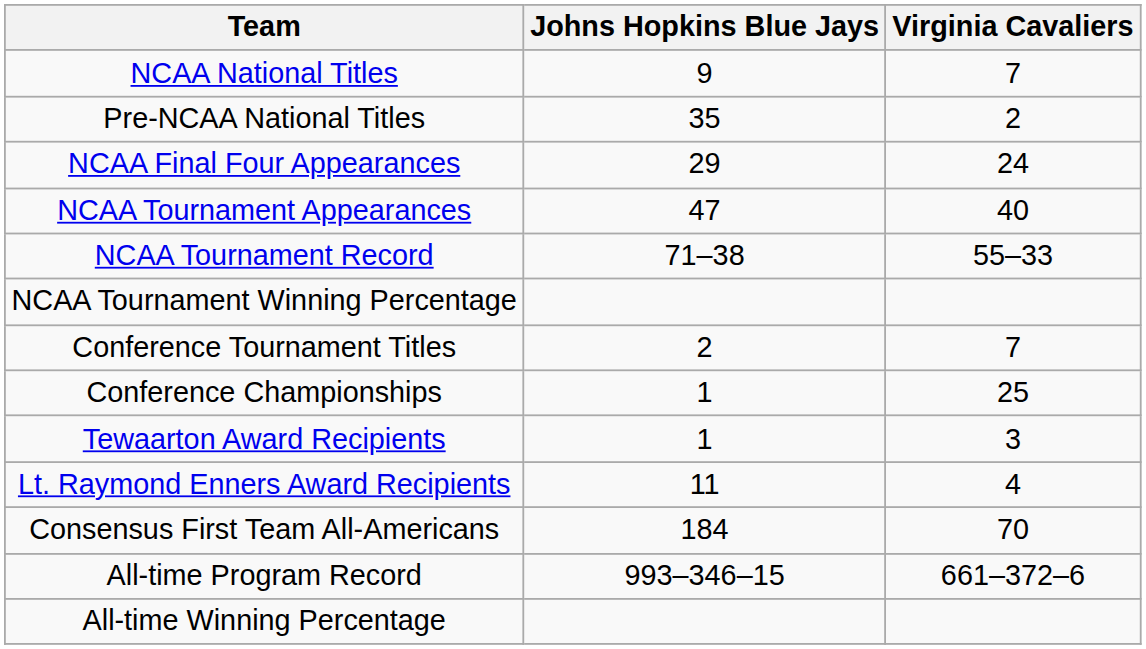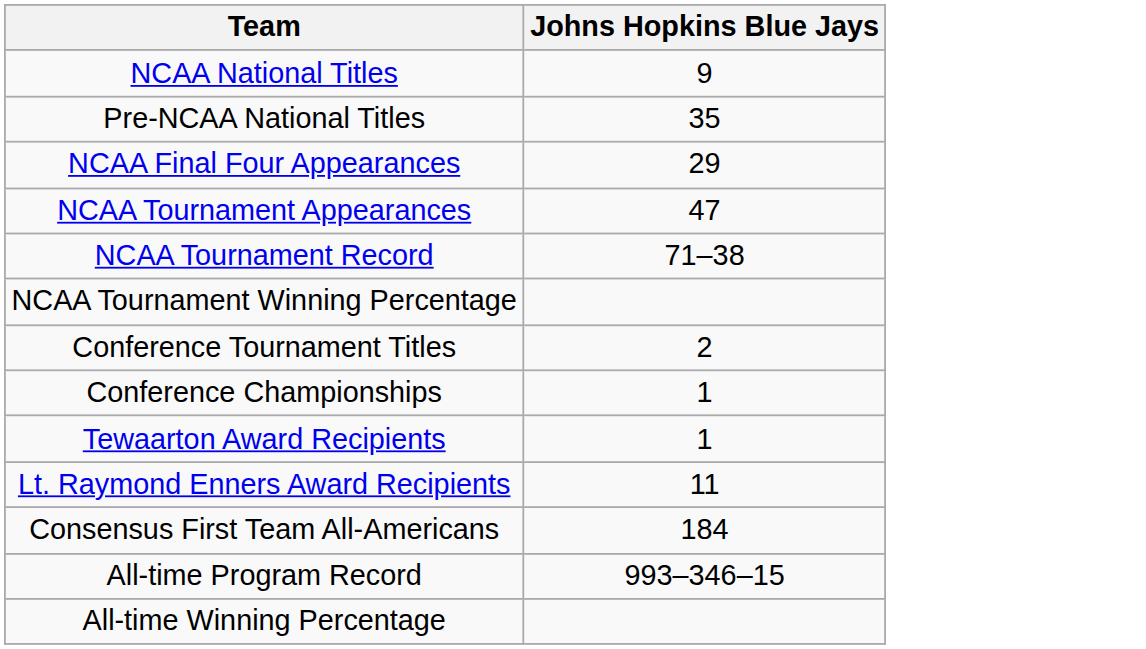- column: Virginia Cavaliers | 7 | 2 | 24 | 40 | 55–33 | 7 | 25 | 3 | 4 | 70 | 661–372–6
